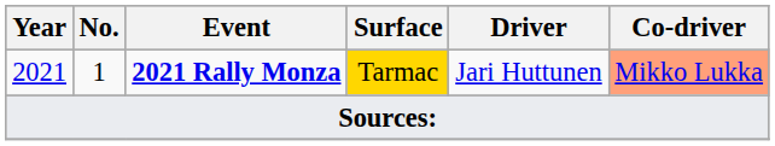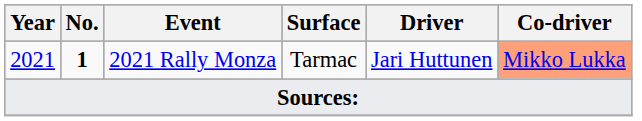2021 | No.: normal -> bold
2021 | Event: bold -> normal
2021 | Surface: gold background -> no background
